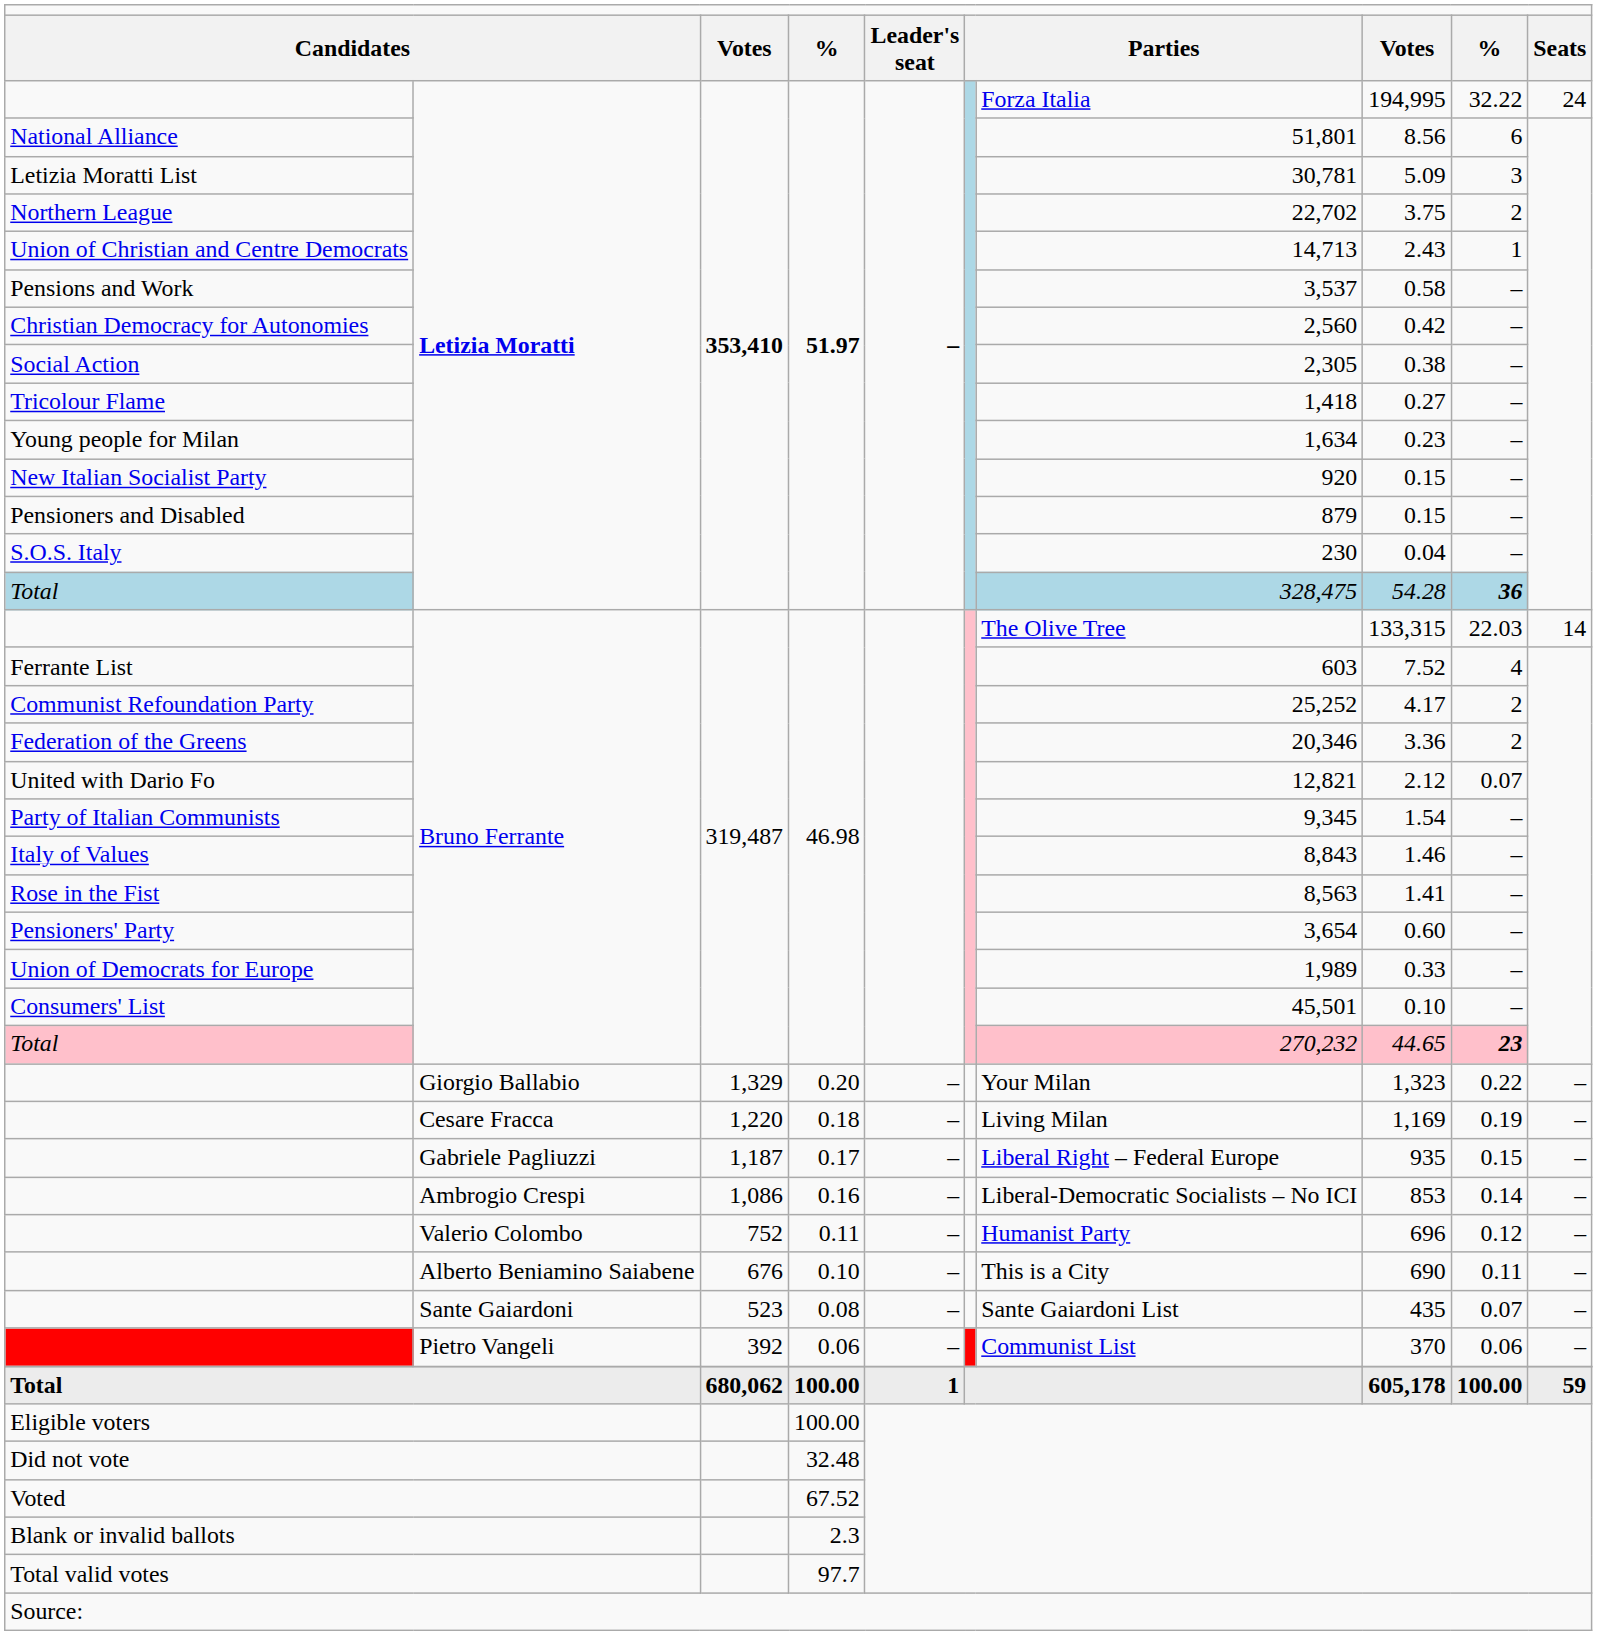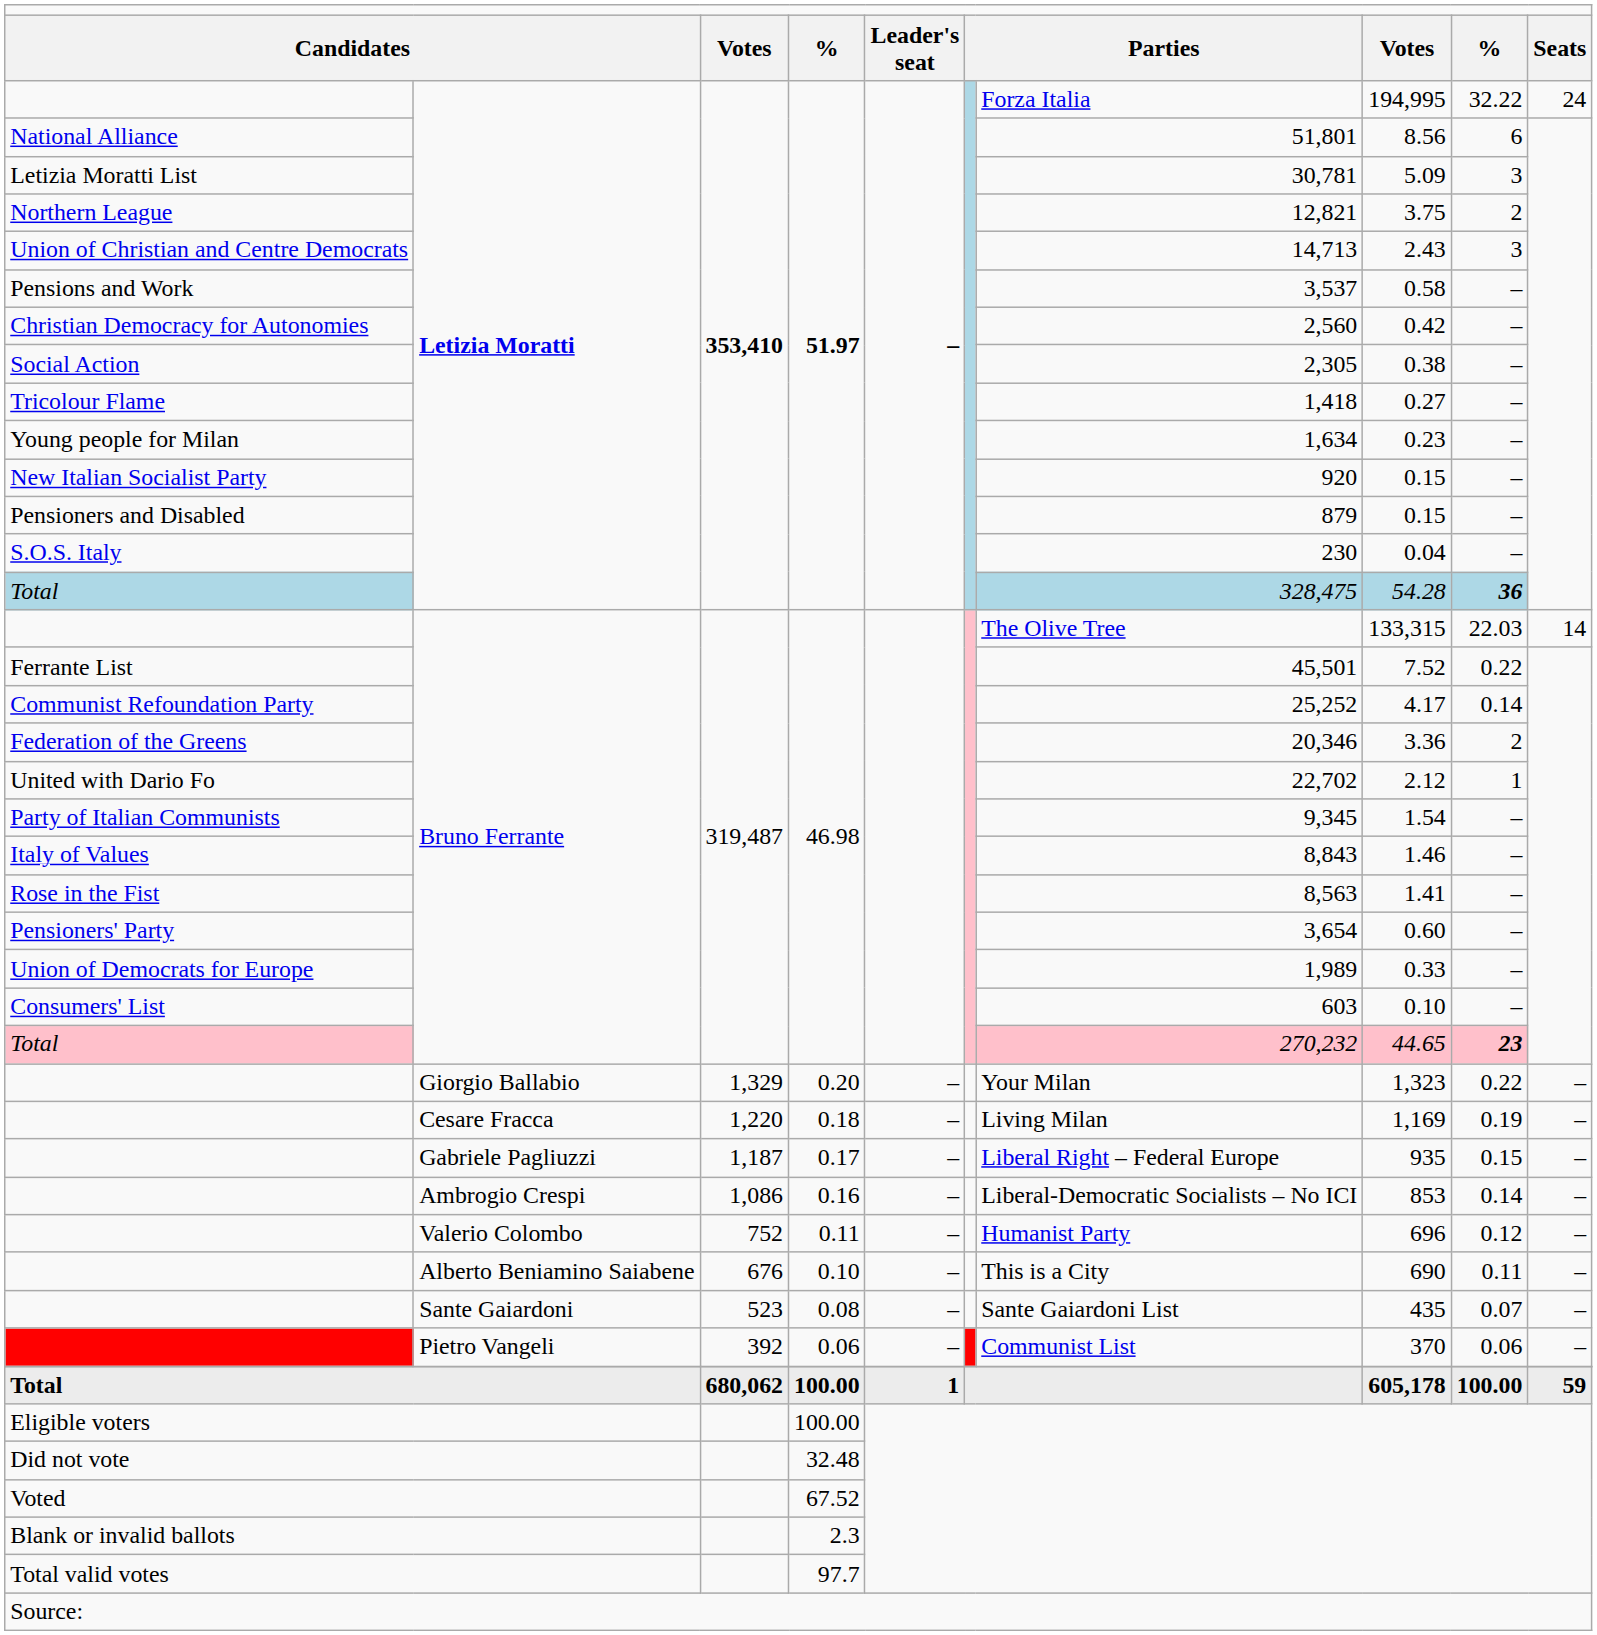Northern League | column 7: 22,702 -> 12,821
Union of Christian and Centre Democrats | column 9: 1 -> 3
Ferrante List | column 7: 603 -> 45,501
Ferrante List | column 9: 4 -> 0.22
Communist Refoundation Party | column 9: 2 -> 0.14
United with Dario Fo | column 7: 12,821 -> 22,702
United with Dario Fo | column 9: 0.07 -> 1
Consumers' List | column 7: 45,501 -> 603
